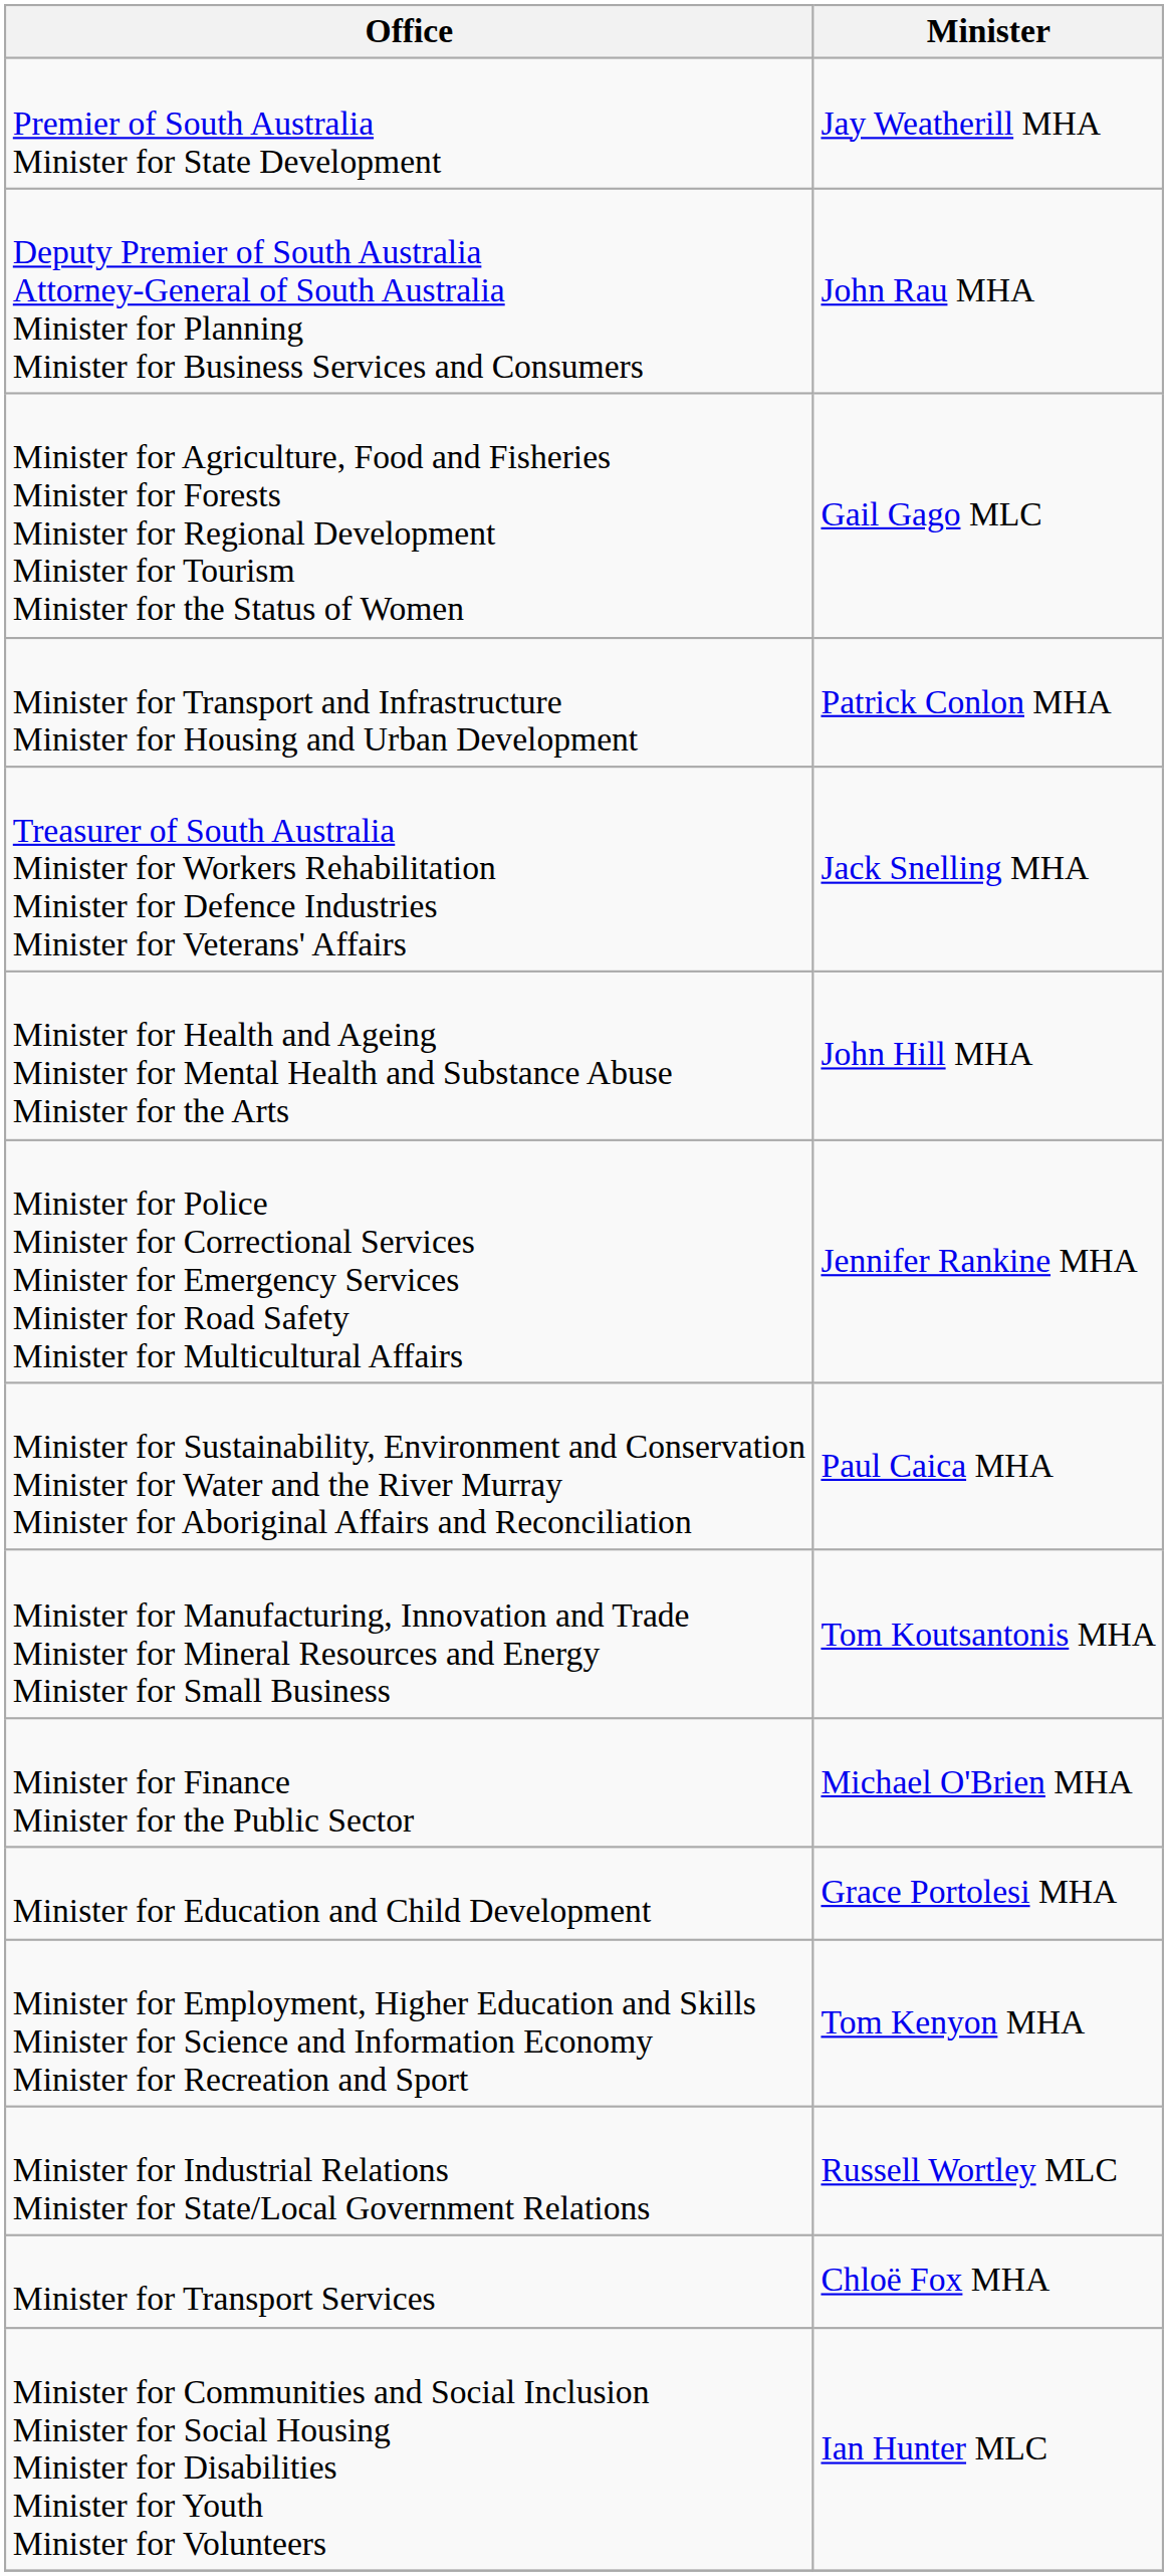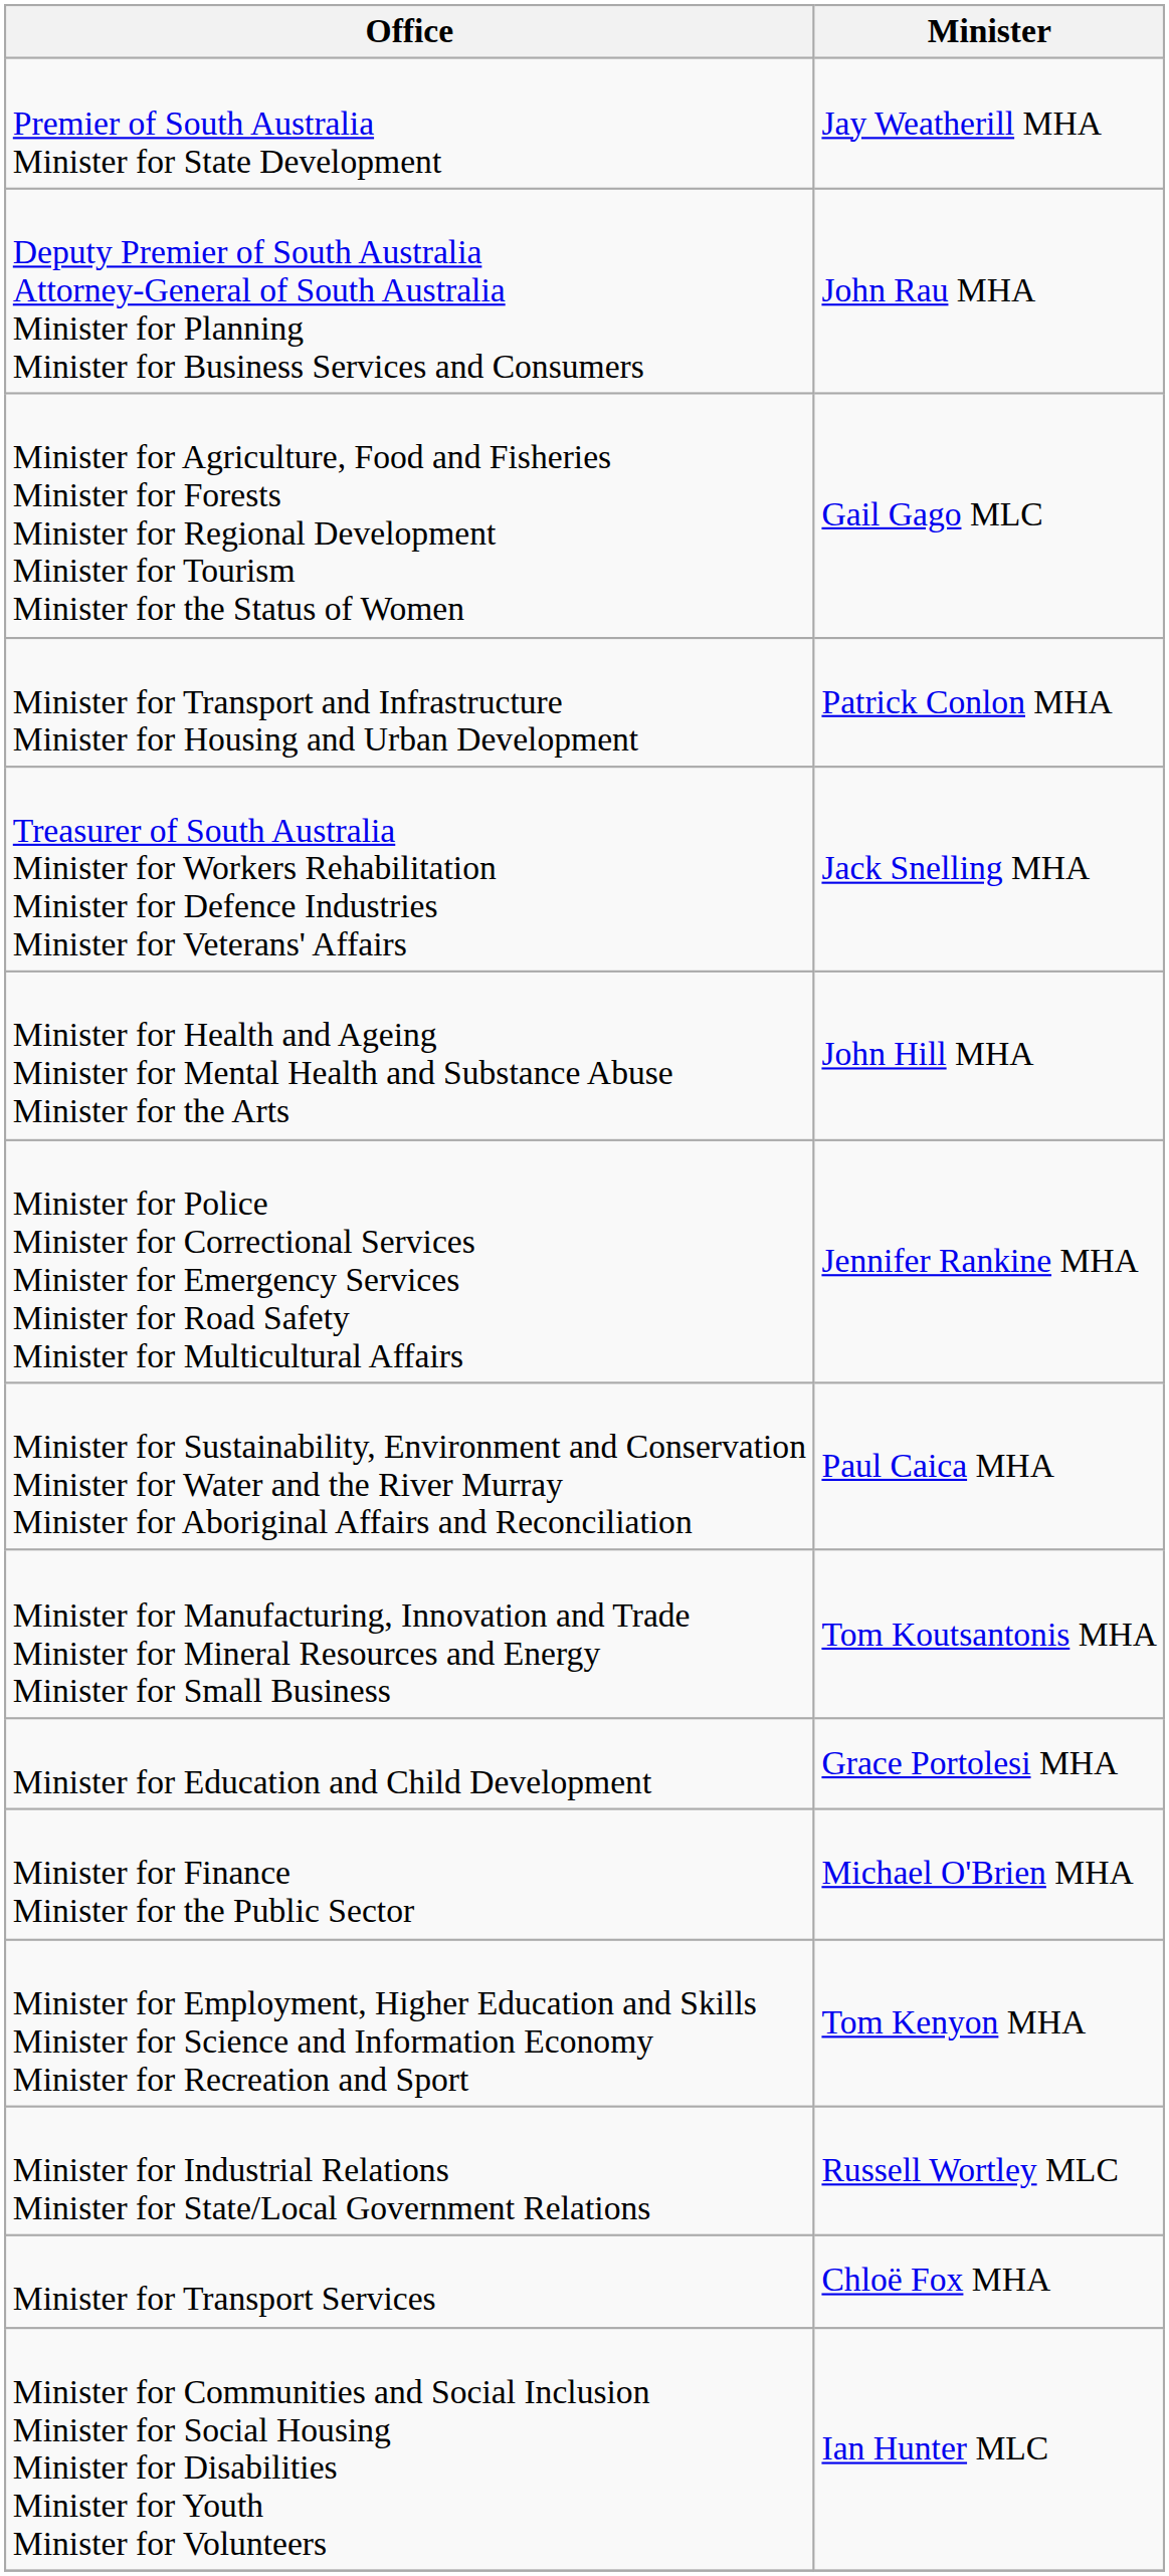rows swapped: Minister for Finance Minister for the Public Sector <-> Minister for Education and Child Development
